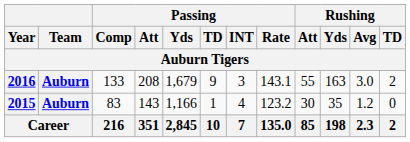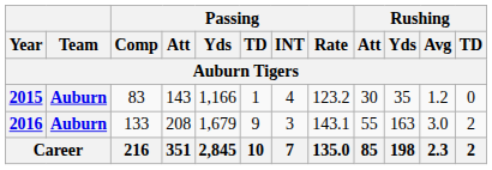rows swapped: 2015 <-> 2016
